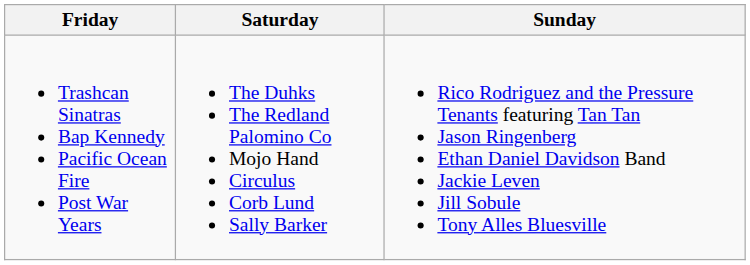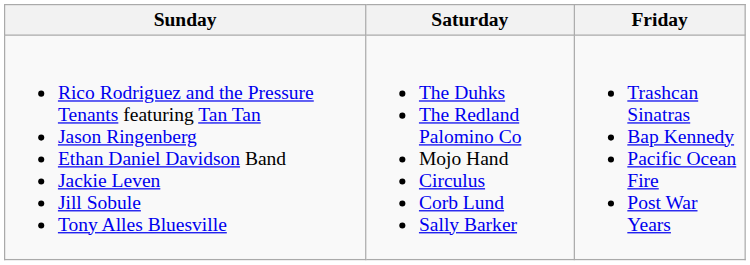columns swapped: Friday <-> Sunday
